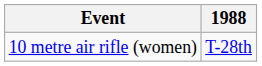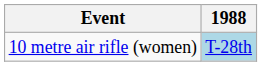10 metre air rifle (women) | 1988: no background -> lightblue background
